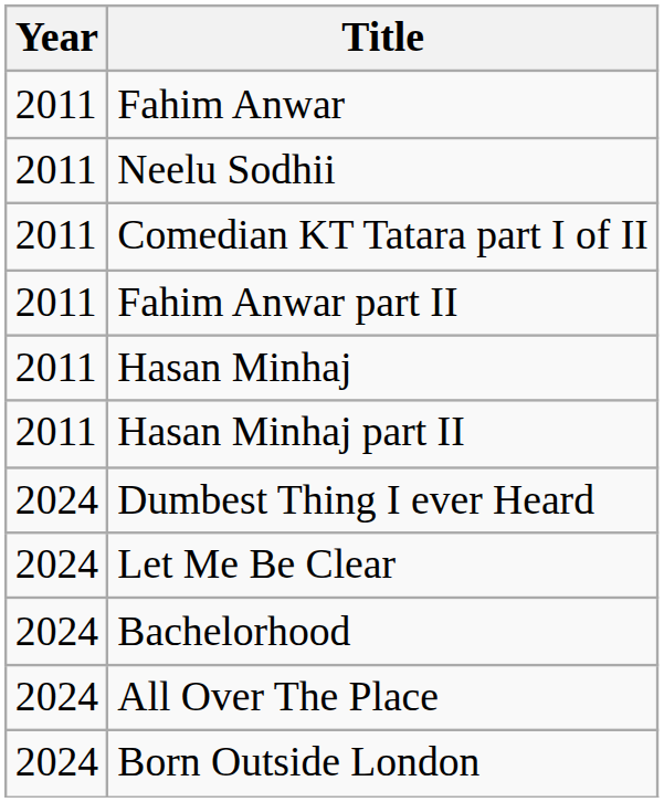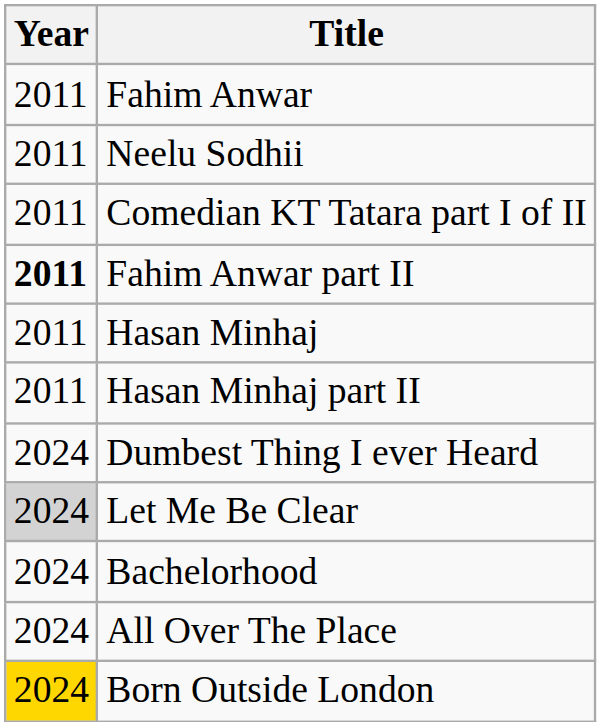Fahim Anwar part II | Year: normal -> bold
Let Me Be Clear | Year: no background -> lightgrey background
Born Outside London | Year: no background -> gold background
